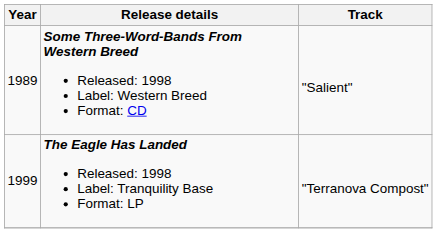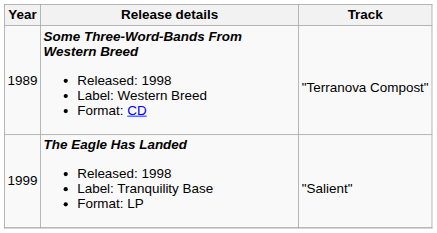row 2 | Track: "Salient" -> "Terranova Compost"
row 3 | Track: "Terranova Compost" -> "Salient"
